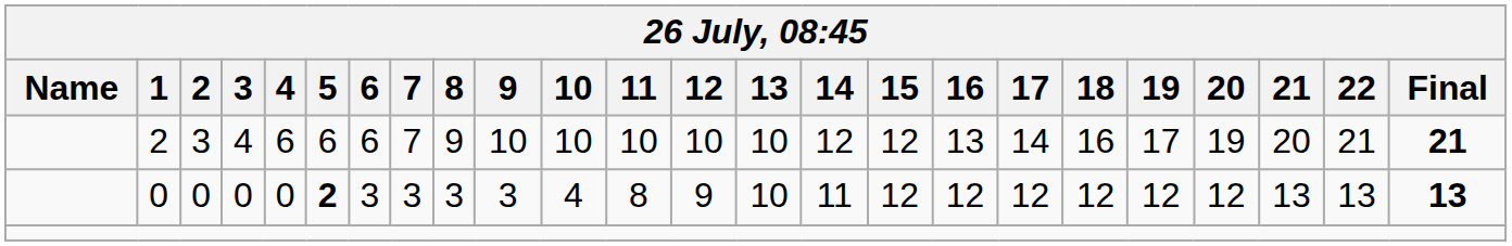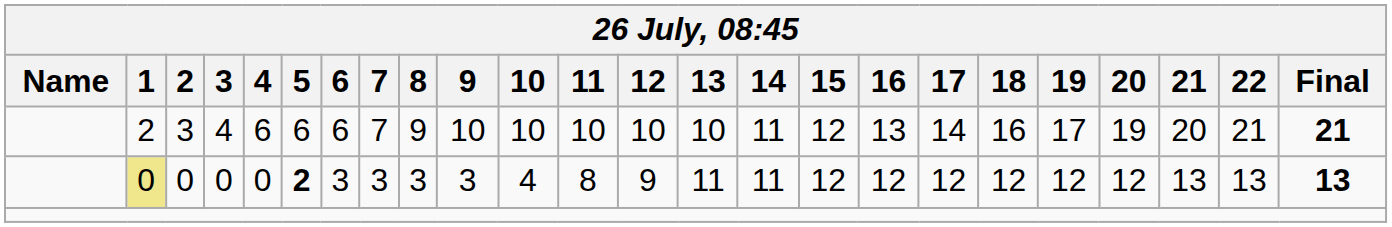row 3 | 14: 12 -> 11
row 4 | 1: no background -> khaki background
row 4 | 13: 10 -> 11
